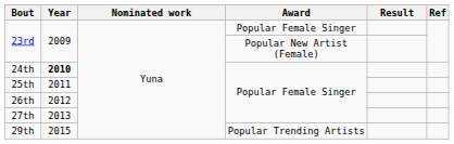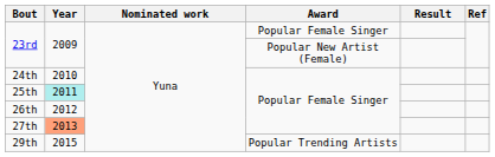24th | Year: bold -> normal
25th | Year: no background -> paleturquoise background
27th | Year: no background -> lightsalmon background
